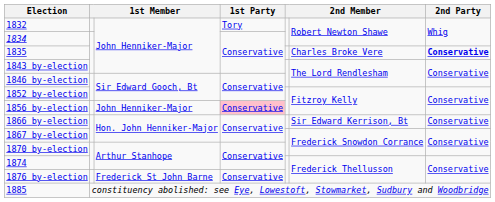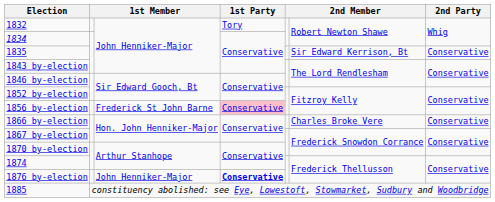1835 | column 6: Charles Broke Vere -> Sir Edward Kerrison, Bt
1835 | 2nd Party: bold -> normal
1856 by-election | column 3: John Henniker-Major -> Frederick St John Barne
1866 by-election | column 6: Sir Edward Kerrison, Bt -> Charles Broke Vere
1876 by-election | column 3: Frederick St John Barne -> John Henniker-Major
1876 by-election | 1st Party: normal -> bold
